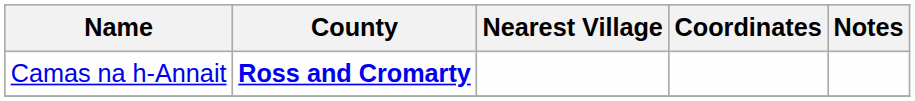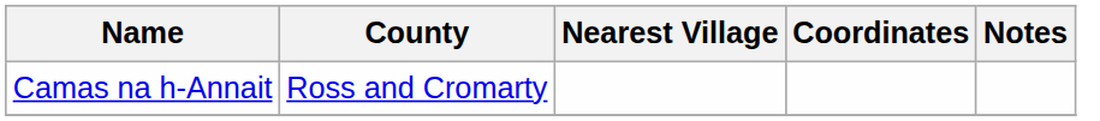Camas na h-Annait | County: bold -> normal
